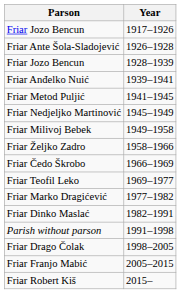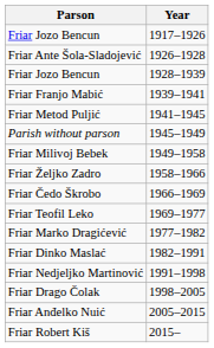row 5 | Parson: Friar Anđelko Nuić -> Friar Franjo Mabić
row 7 | Parson: Friar Nedjeljko Martinović -> Parish without parson
row 14 | Parson: Parish without parson -> Friar Nedjeljko Martinović
row 16 | Parson: Friar Franjo Mabić -> Friar Anđelko Nuić
